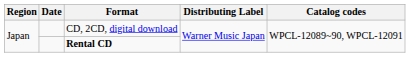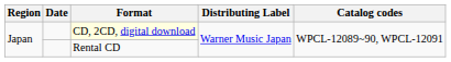CD, 2CD, digital download | Format: no background -> lightyellow background
Rental CD | Format: bold -> normal
